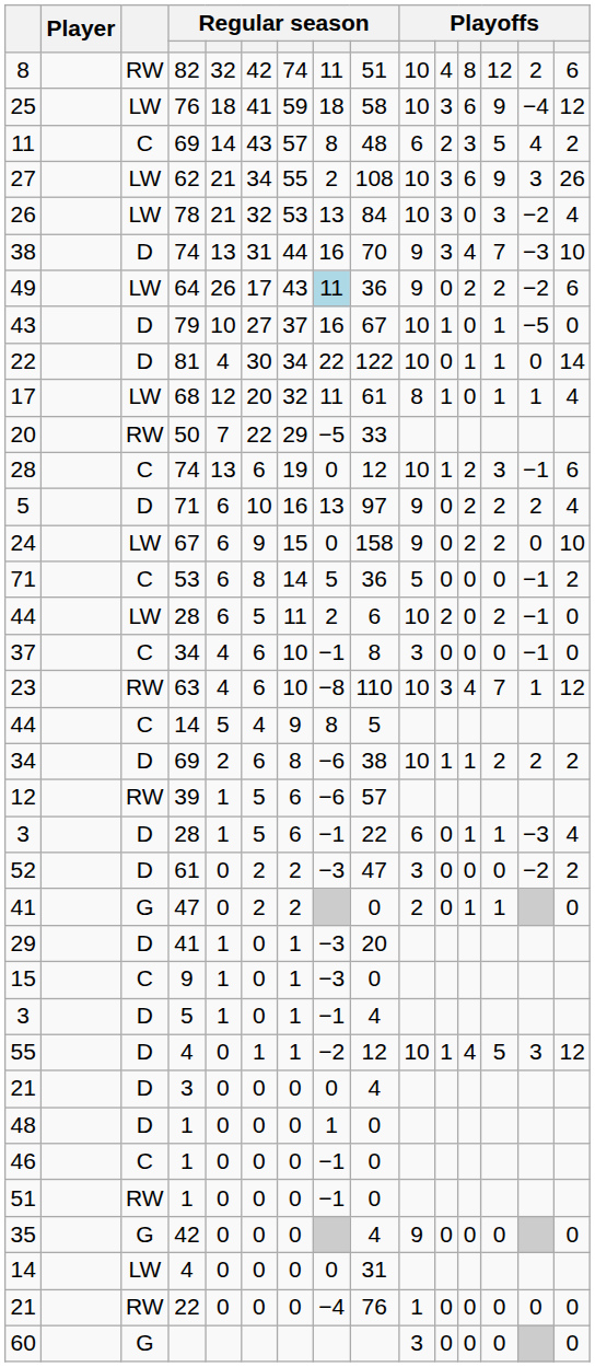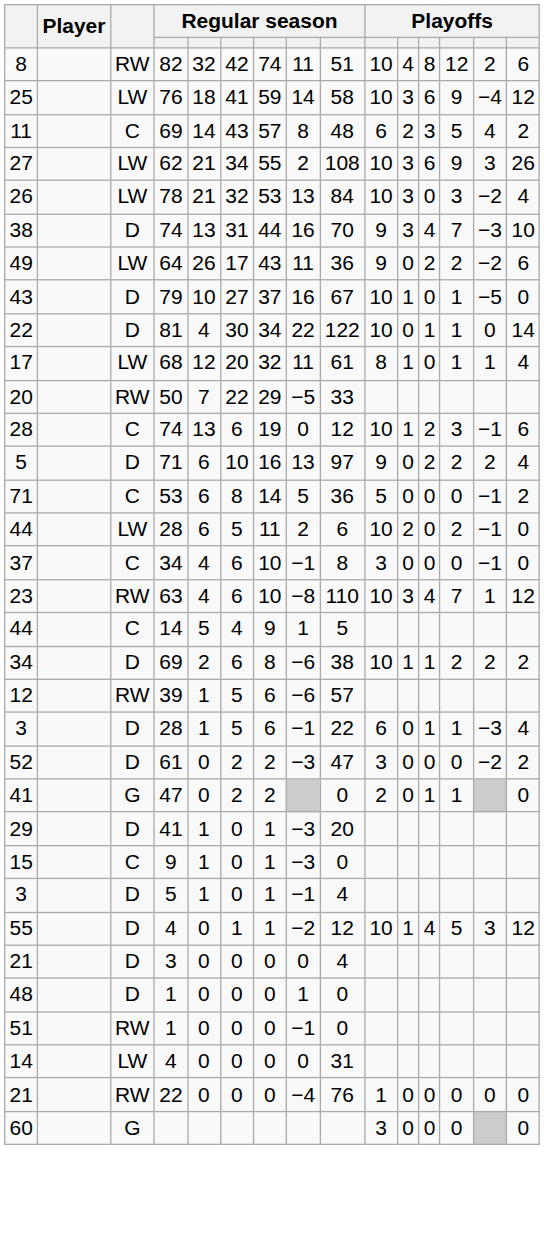25 | column 8: 18 -> 14
49 | column 8: lightblue background -> no background
- row: 24 | LW | 67 | 6 | 9 | 15 | 0 | 158 | 9 | 0 | 2 | 2 | 0 | 10
44 / 14 | column 8: 8 -> 1
- row: 46 | C | 1 | 0 | 0 | 0 | −1 | 0
- row: 35 | G | 42 | 0 | 0 | 0 | 4 | 9 | 0 | 0 | 0 | 0
